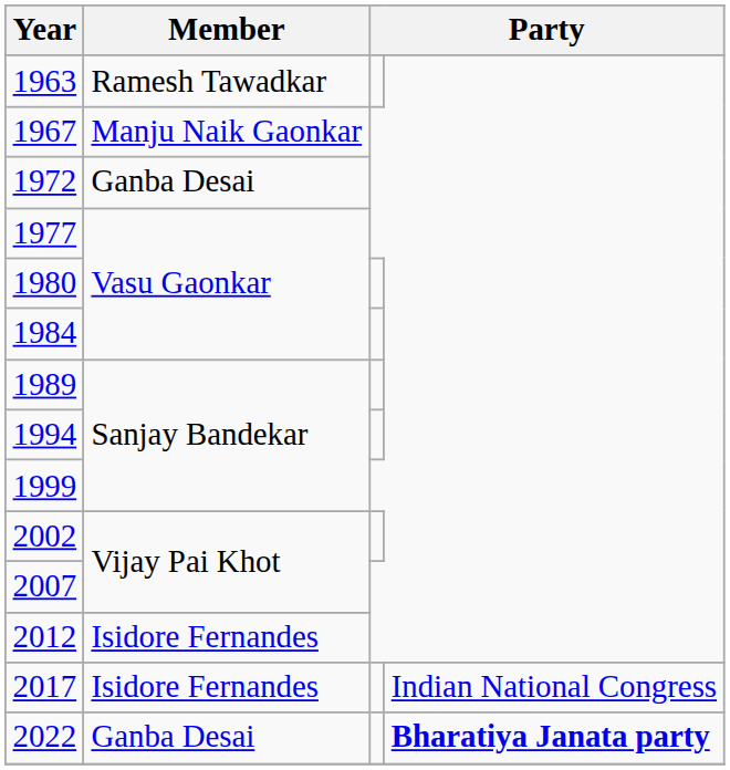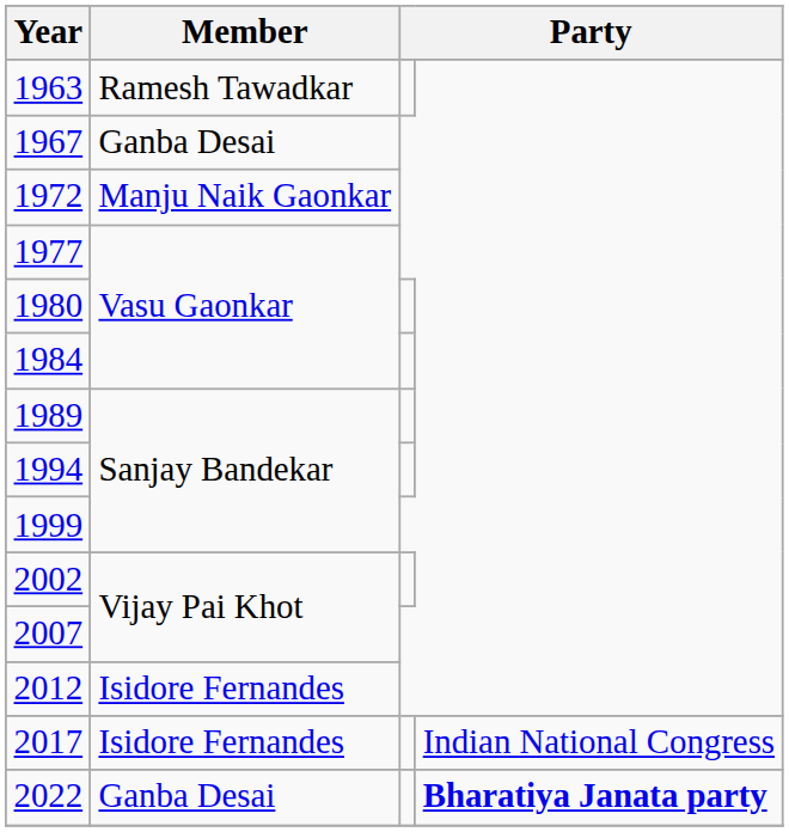1967 | Member: Manju Naik Gaonkar -> Ganba Desai
1972 | Member: Ganba Desai -> Manju Naik Gaonkar
